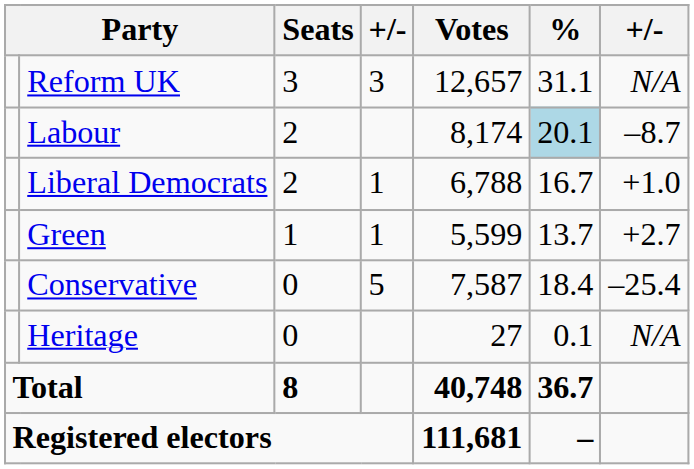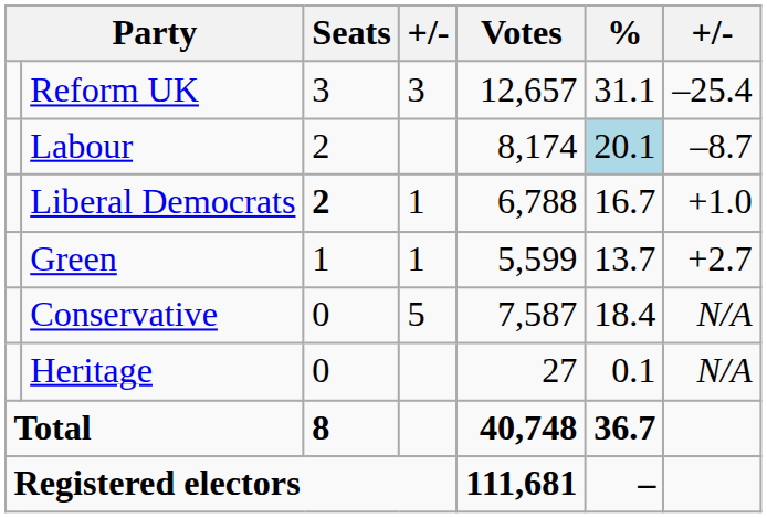Reform UK | column 7: N/A -> –25.4
Liberal Democrats | Seats: normal -> bold
Conservative | column 7: –25.4 -> N/A
